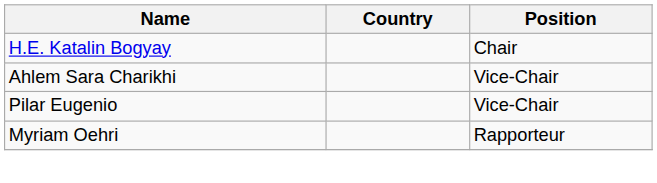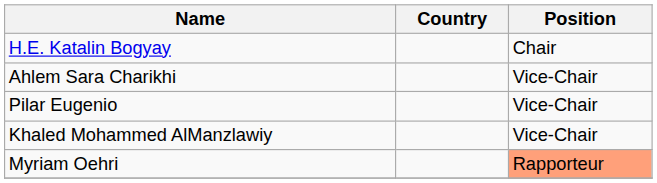+ row: Khaled Mohammed AlManzlawiy | Vice-Chair
Myriam Oehri | Position: no background -> lightsalmon background
